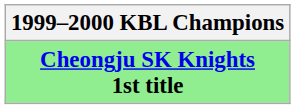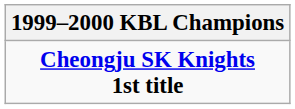row 2 | column 1: lightgreen background -> no background
